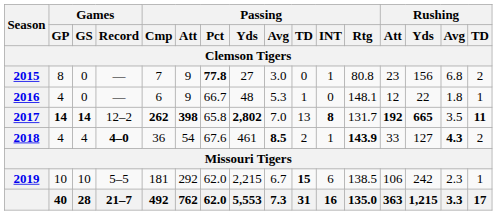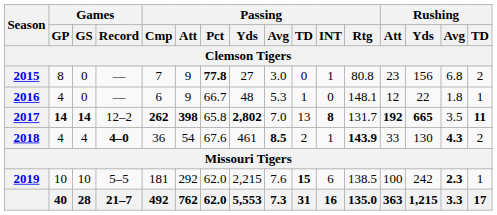2018 | Rushing / Yds: 127 -> 130
2019 | Passing / Avg: 6.7 -> 7.6
2019 | Rushing / Att: 106 -> 100
2019 | Rushing / Avg: normal -> bold
